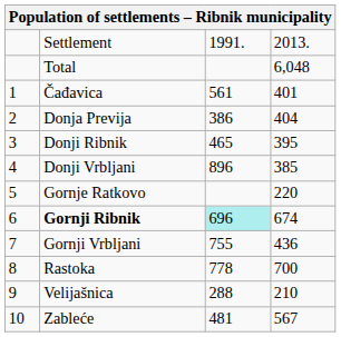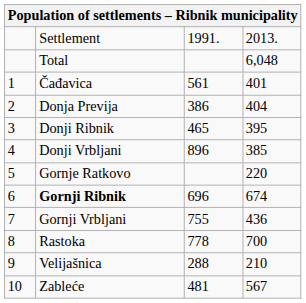Gornji Ribnik | column 3: paleturquoise background -> no background
